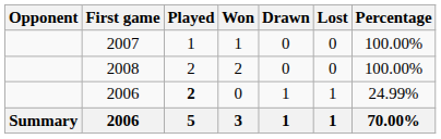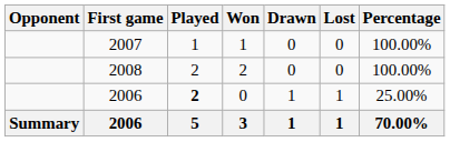row 4 | Percentage: 24.99% -> 25.00%
